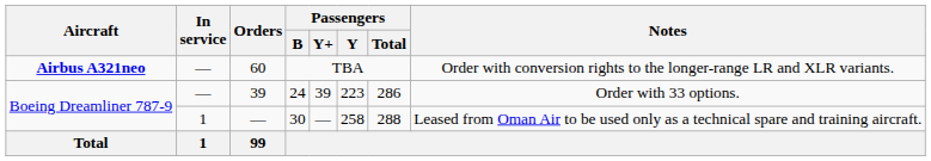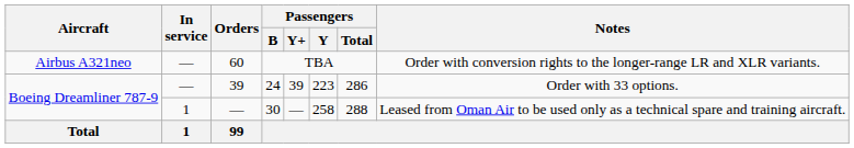60 | Aircraft: bold -> normal
